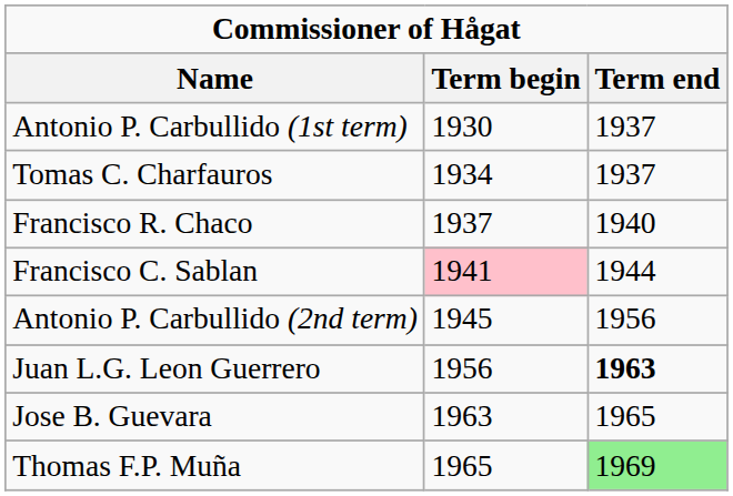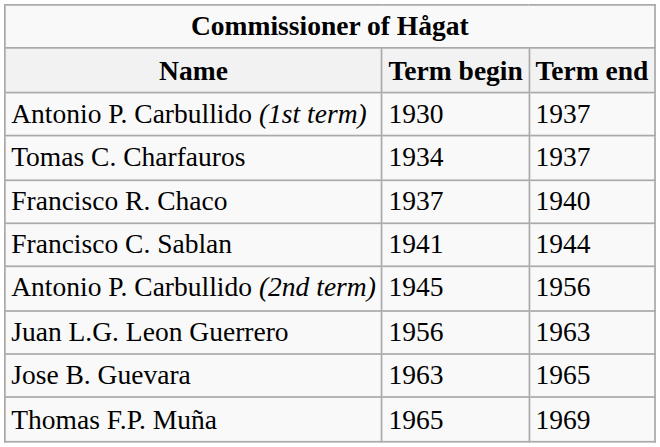Francisco C. Sablan | Term begin: pink background -> no background
Juan L.G. Leon Guerrero | Term end: bold -> normal
Thomas F.P. Muña | Term end: lightgreen background -> no background
